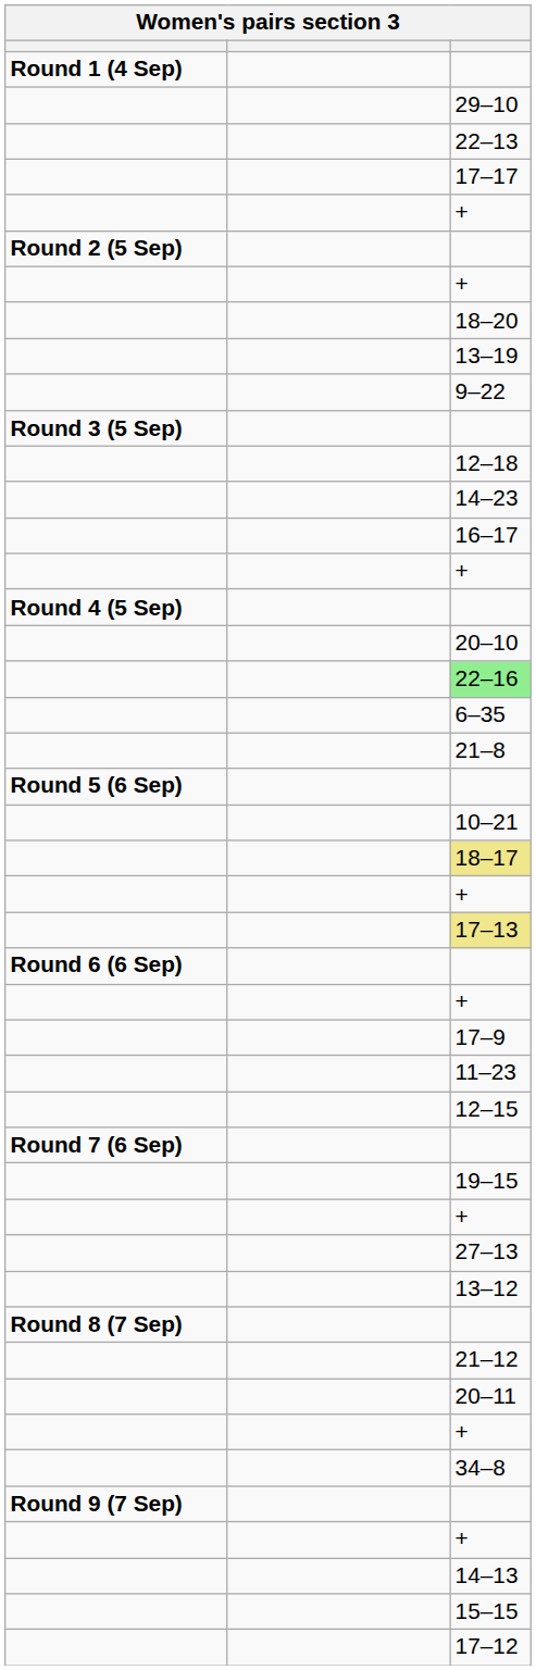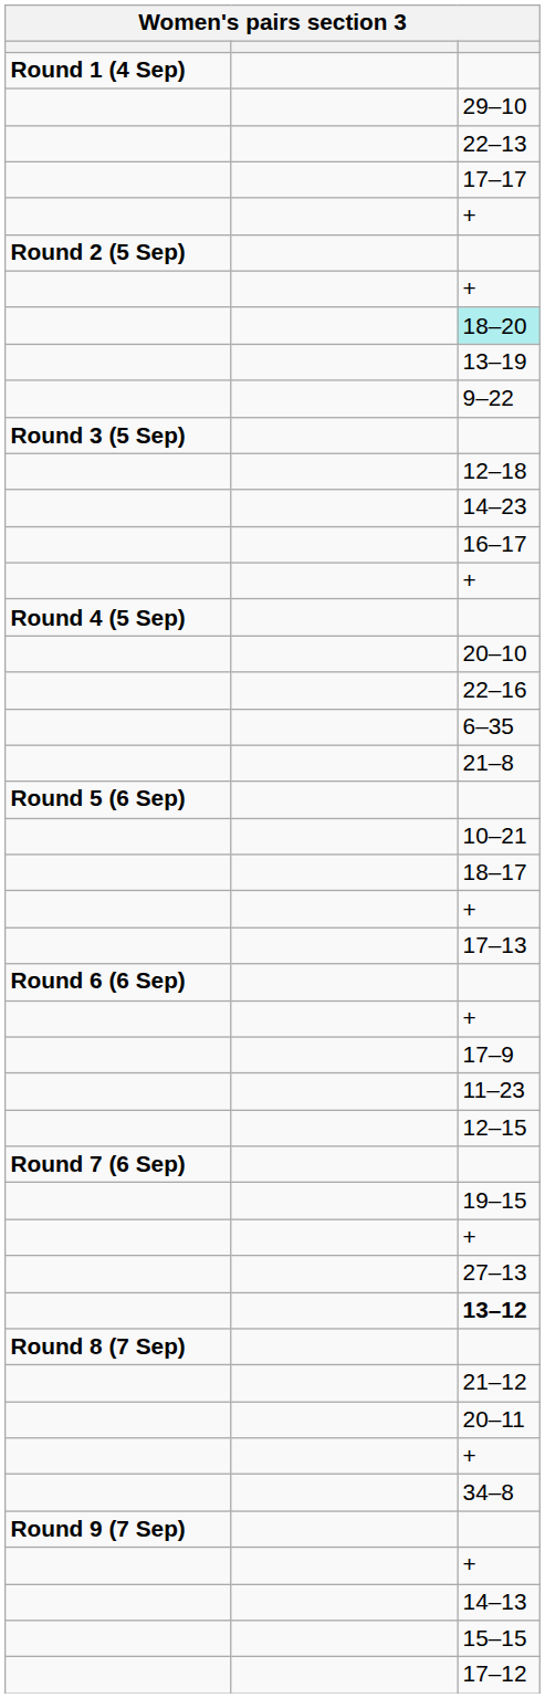18–20 | column 3: no background -> paleturquoise background
22–16 | column 3: lightgreen background -> no background
18–17 | column 3: khaki background -> no background
17–13 | column 3: khaki background -> no background
13–12 | column 3: normal -> bold
